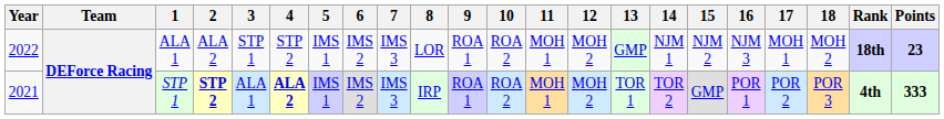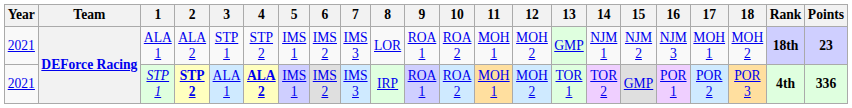row 2 | Year: 2022 -> 2021
row 3 | Points: 333 -> 336
